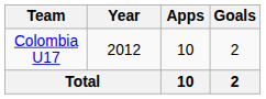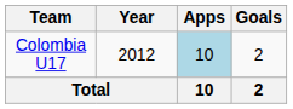Colombia U17 | Apps: no background -> lightblue background
